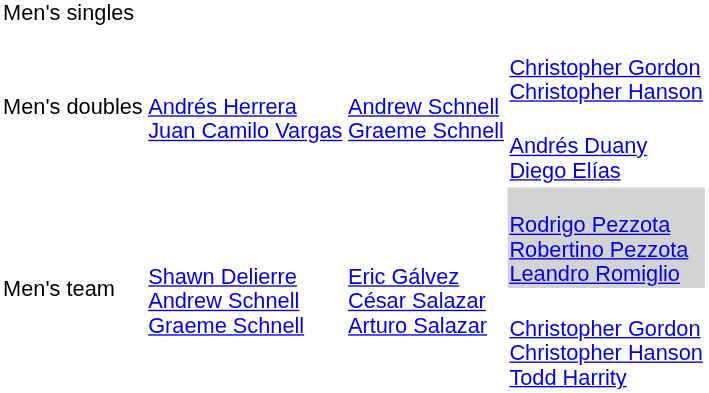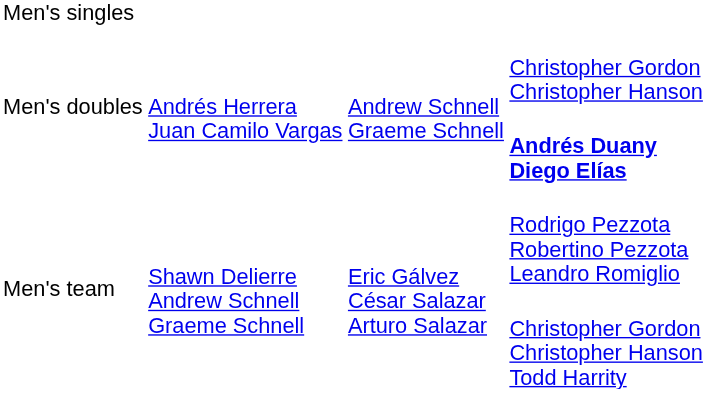Andrés Duany Diego Elías | column 4: normal -> bold
Rodrigo Pezzota Robertino Pezzota Leandro Romiglio | column 4: lightgrey background -> no background
